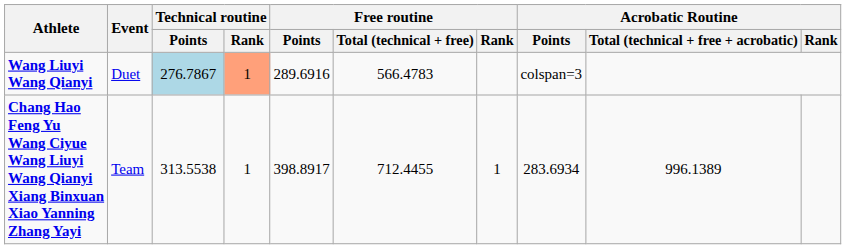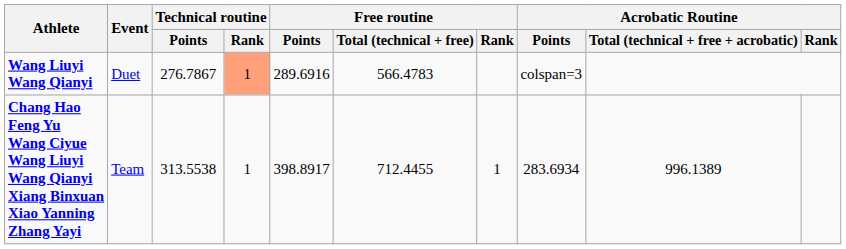Wang Liuyi Wang Qianyi | Technical routine / Points: lightblue background -> no background
